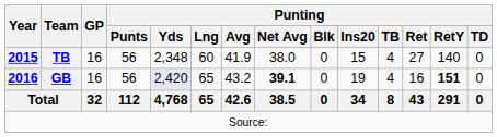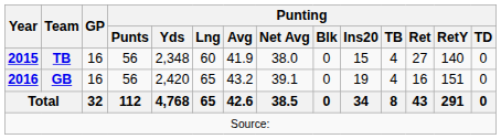GB | Punting / Yds: lavender background -> no background
GB | Punting / Net Avg: bold -> normal
GB | Punting / RetY: bold -> normal
